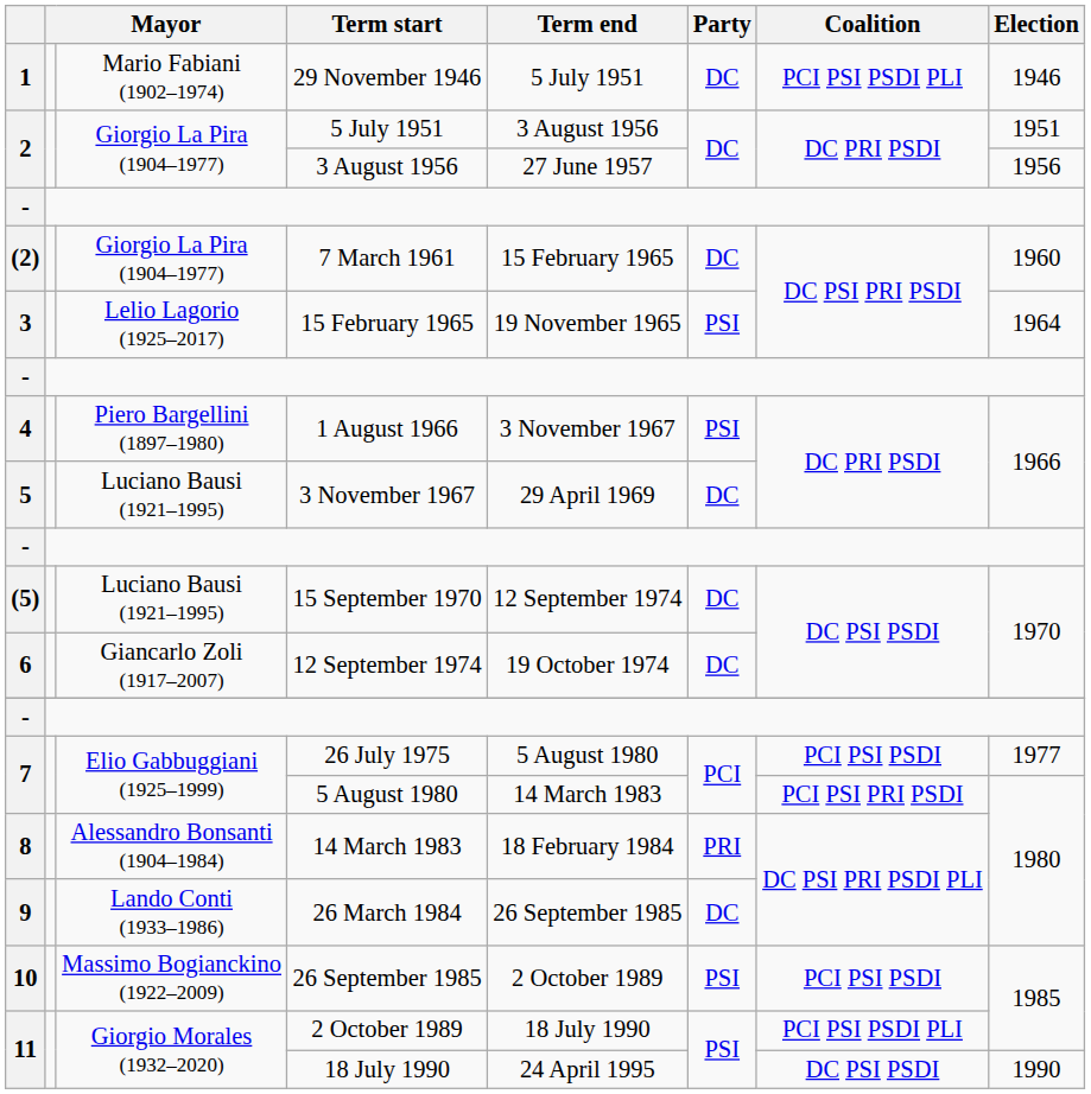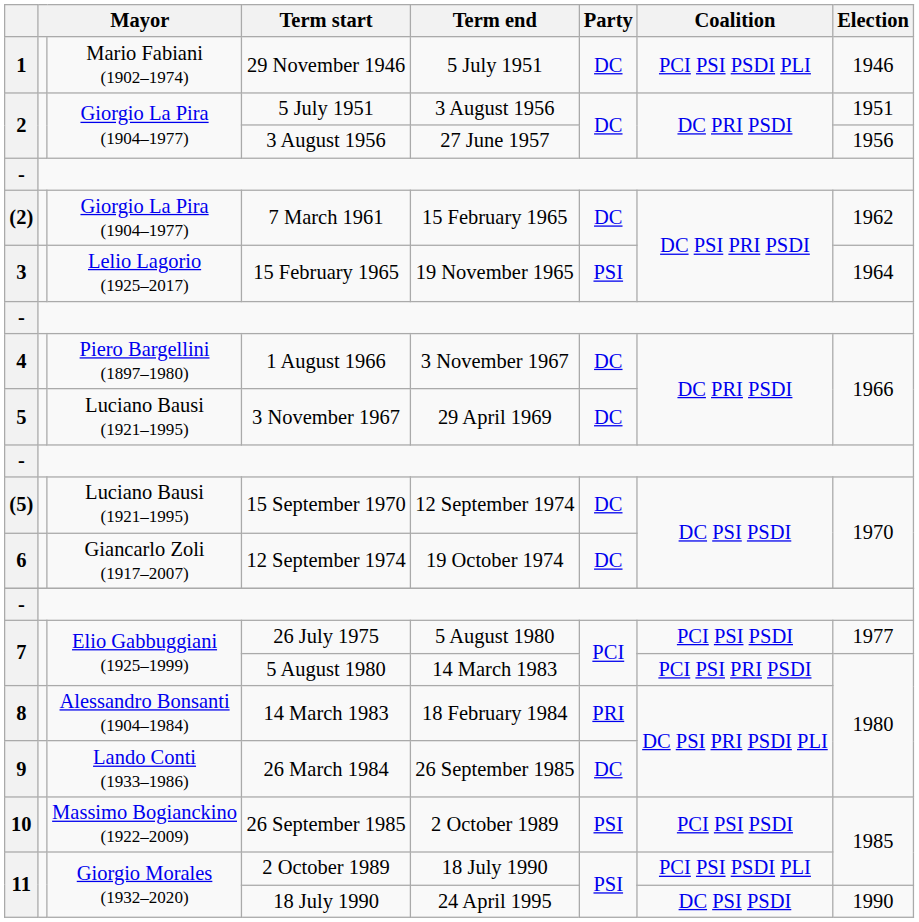7 March 1961 | Election: 1960 -> 1962
1 August 1966 | Party: PSI -> DC
